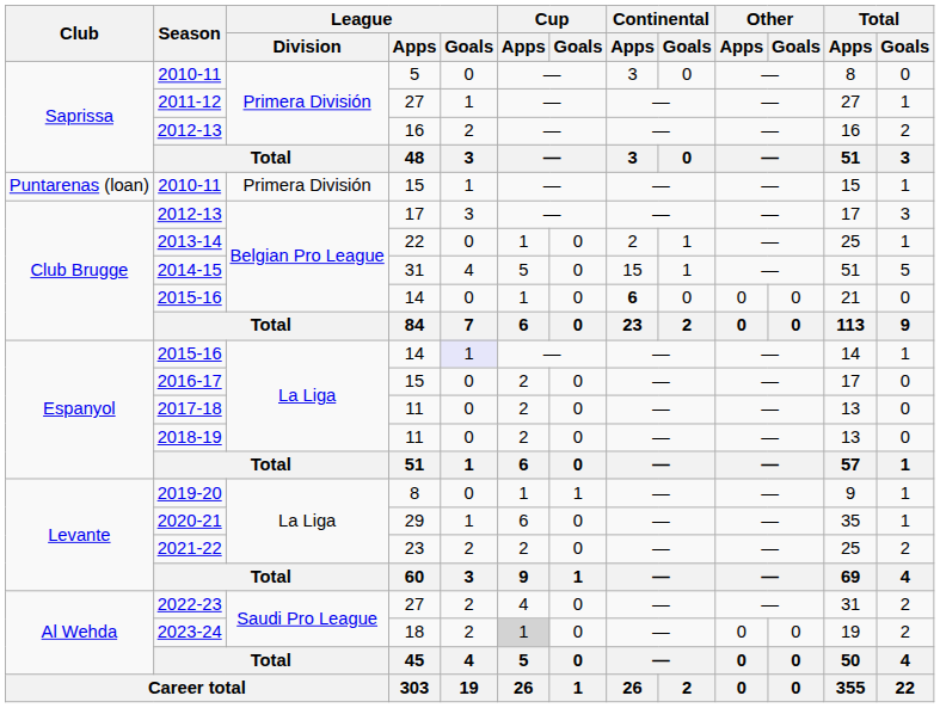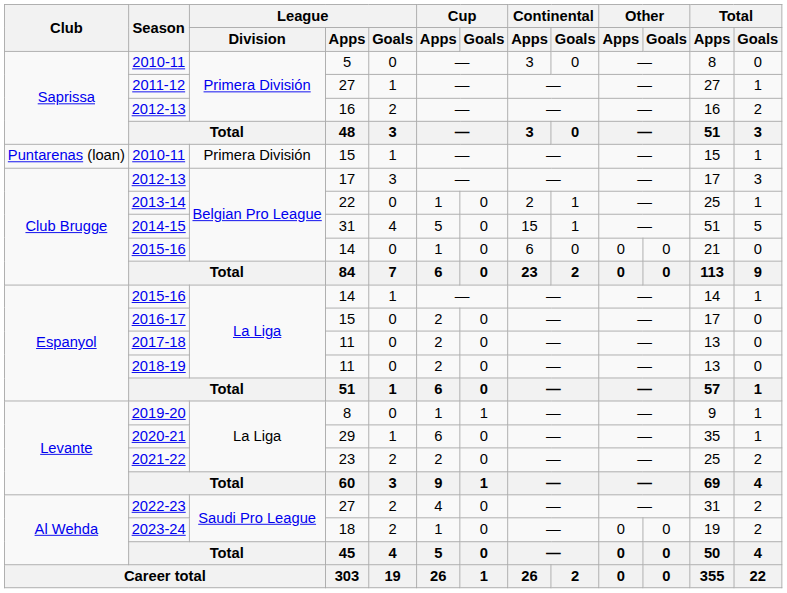Club Brugge / 2015-16 | Continental / Apps: bold -> normal
Espanyol / 2015-16 | League / Goals: lavender background -> no background
2023-24 | Cup / Apps: lightgrey background -> no background
